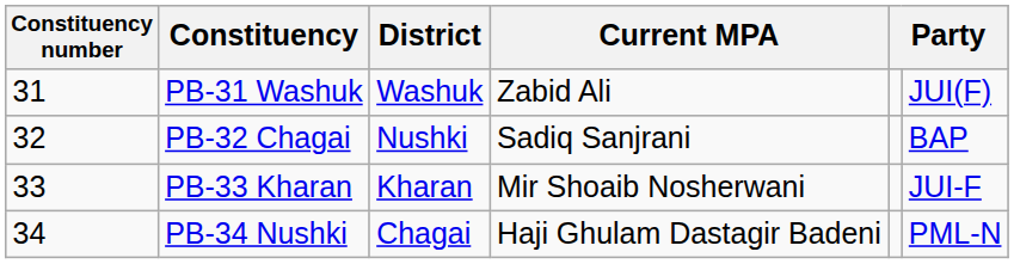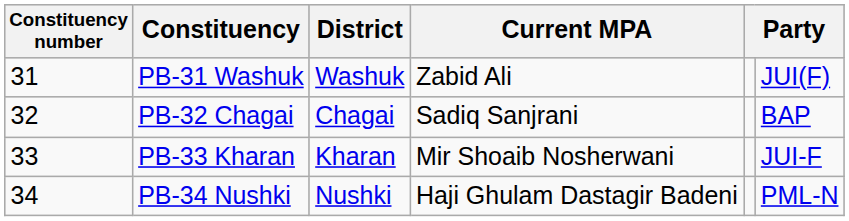PB-32 Chagai | District: Nushki -> Chagai
PB-34 Nushki | District: Chagai -> Nushki
